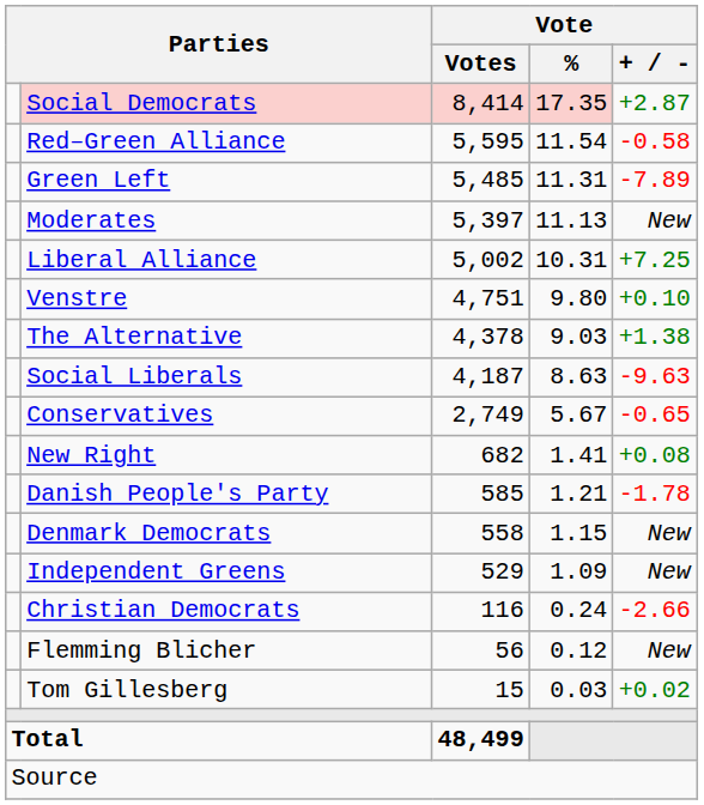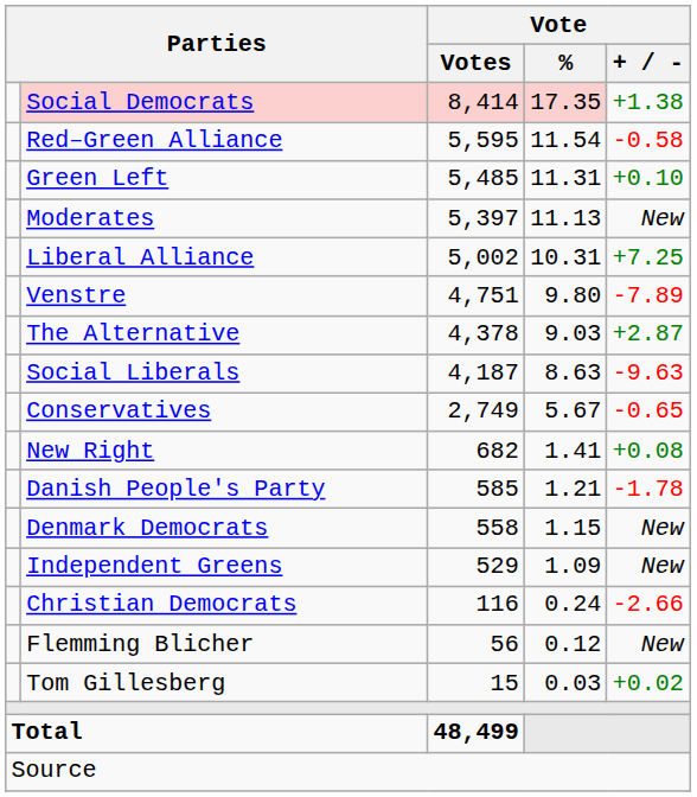Social Democrats | Vote / + / -: +2.87 -> +1.38
Green Left | Vote / + / -: -7.89 -> +0.10
Venstre | Vote / + / -: +0.10 -> -7.89
The Alternative | Vote / + / -: +1.38 -> +2.87
